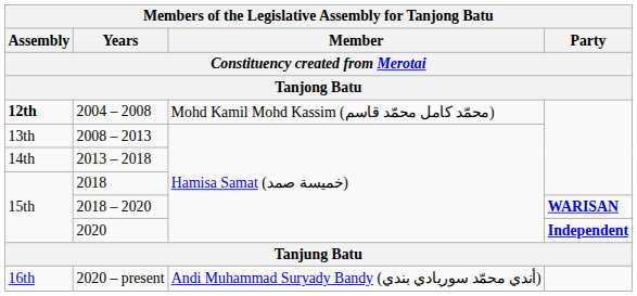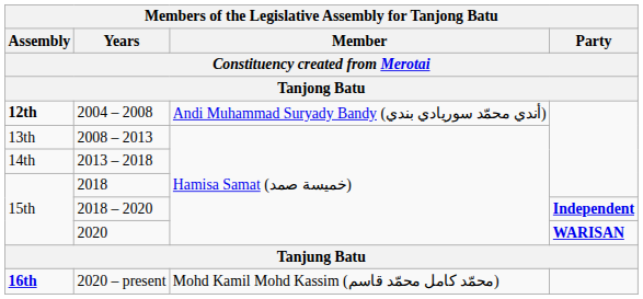2004 – 2008 | Member: Mohd Kamil Mohd Kassim (محمّد كامل محمّد قاسم) -> Andi Muhammad Suryady Bandy (أندي محمّد سوريادي بندي)
2018 – 2020 | Party: WARISAN -> Independent
2020 | Party: Independent -> WARISAN
2020 – present | Assembly: normal -> bold
2020 – present | Member: Andi Muhammad Suryady Bandy (أندي محمّد سوريادي بندي) -> Mohd Kamil Mohd Kassim (محمّد كامل محمّد قاسم)
